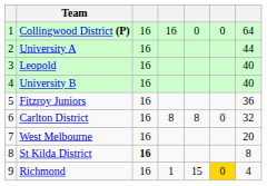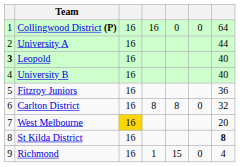Leopold | column 1: normal -> bold
West Melbourne | column 3: no background -> gold background
St Kilda District | column 3: bold -> normal
St Kilda District | column 7: normal -> bold
Richmond | column 6: gold background -> no background
